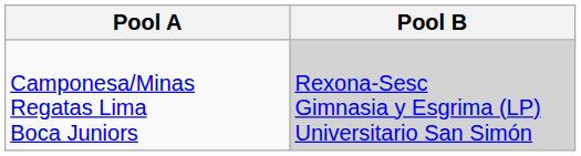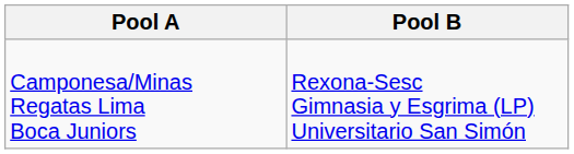Camponesa/Minas Regatas Lima Boca Juniors | Pool B: lightgrey background -> no background
